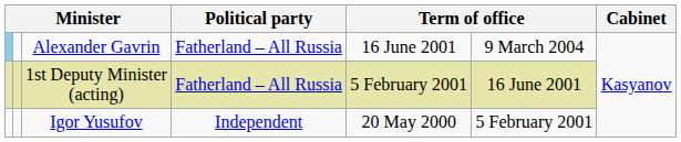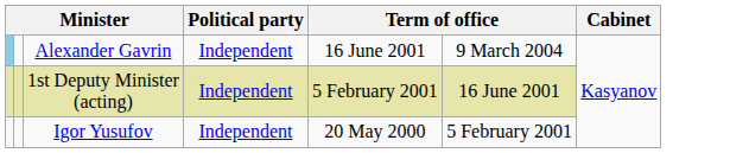Alexander Gavrin | Political party: Fatherland – All Russia -> Independent
1st Deputy Minister (acting) | Political party: Fatherland – All Russia -> Independent
